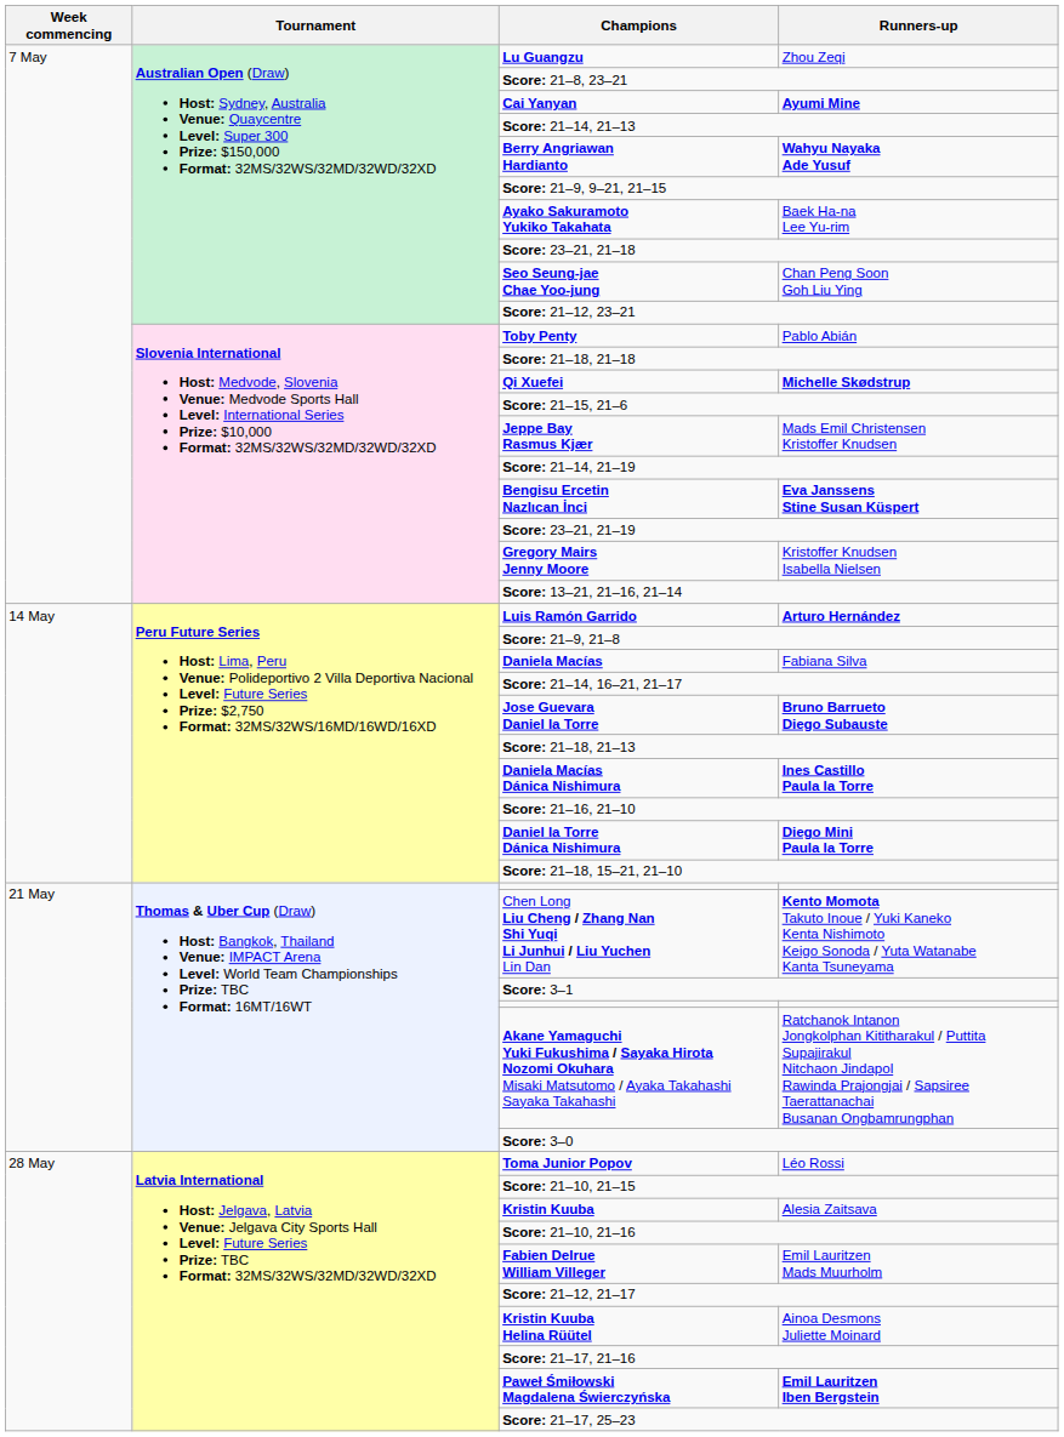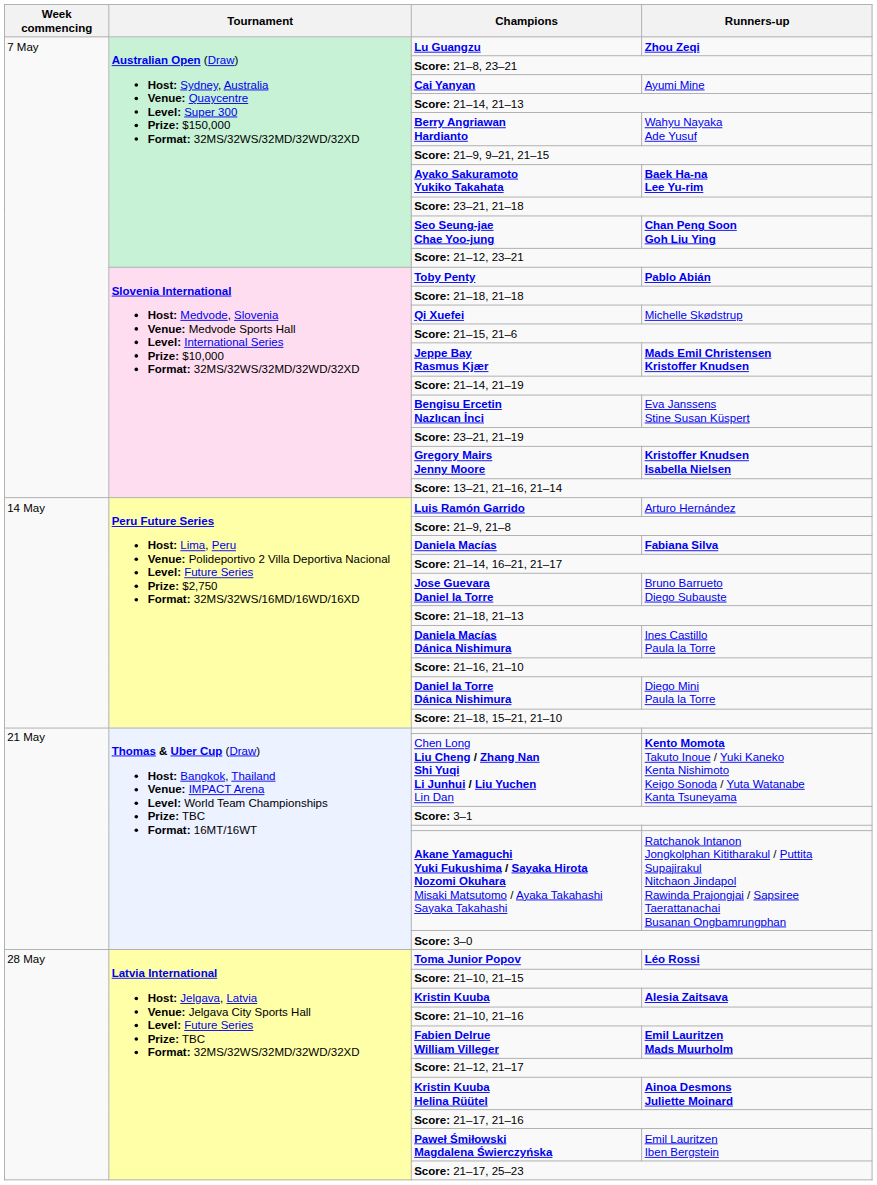Lu Guangzu | Runners-up: normal -> bold
Cai Yanyan | Runners-up: bold -> normal
Berry Angriawan Hardianto | Runners-up: bold -> normal
Ayako Sakuramoto Yukiko Takahata | Runners-up: normal -> bold
Seo Seung-jae Chae Yoo-jung | Runners-up: normal -> bold
Toby Penty | Runners-up: normal -> bold
Qi Xuefei | Runners-up: bold -> normal
Jeppe Bay Rasmus Kjær | Runners-up: normal -> bold
Bengisu Ercetin Nazlıcan İnci | Runners-up: bold -> normal
Gregory Mairs Jenny Moore | Runners-up: normal -> bold
Luis Ramón Garrido | Runners-up: bold -> normal
Daniela Macías | Runners-up: normal -> bold
Jose Guevara Daniel la Torre | Runners-up: bold -> normal
Daniela Macías Dánica Nishimura | Runners-up: bold -> normal
Daniel la Torre Dánica Nishimura | Runners-up: bold -> normal
Toma Junior Popov | Runners-up: normal -> bold
Kristin Kuuba | Runners-up: normal -> bold
Fabien Delrue William Villeger | Runners-up: normal -> bold
Kristin Kuuba Helina Rüütel | Runners-up: normal -> bold
Paweł Śmiłowski Magdalena Świerczyńska | Runners-up: bold -> normal
